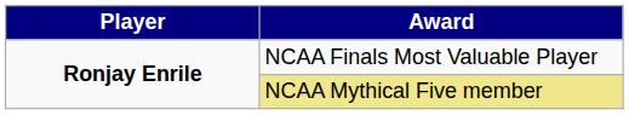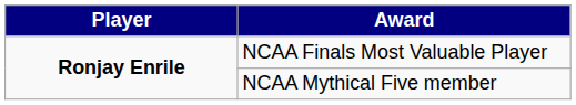NCAA Mythical Five member | Award: khaki background -> no background
